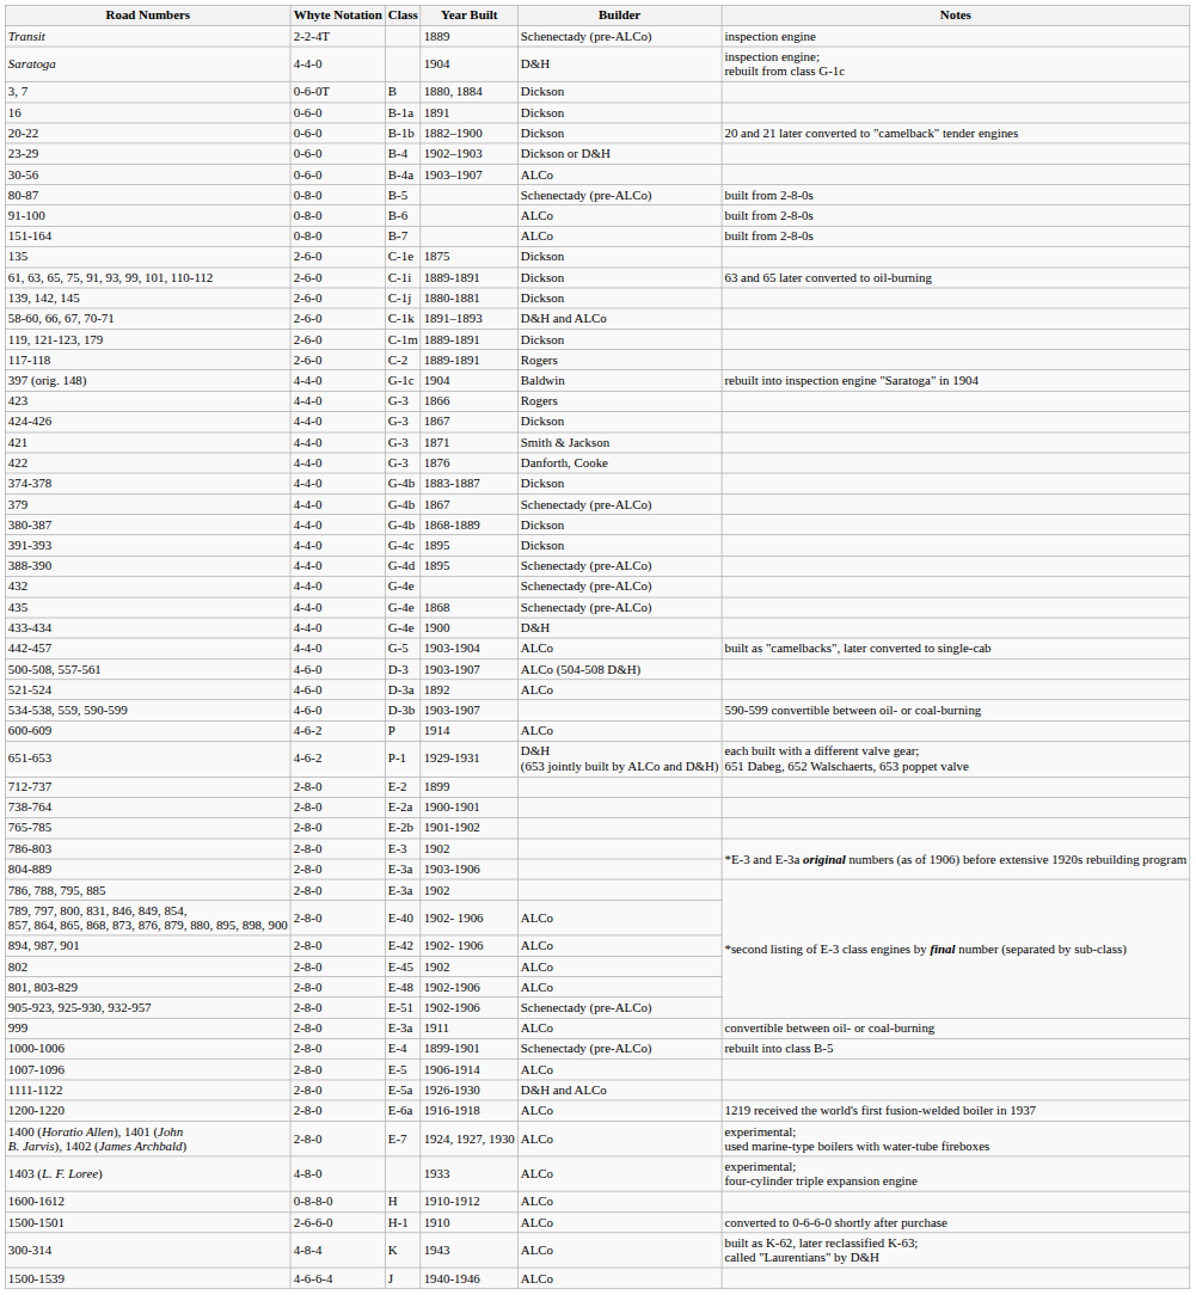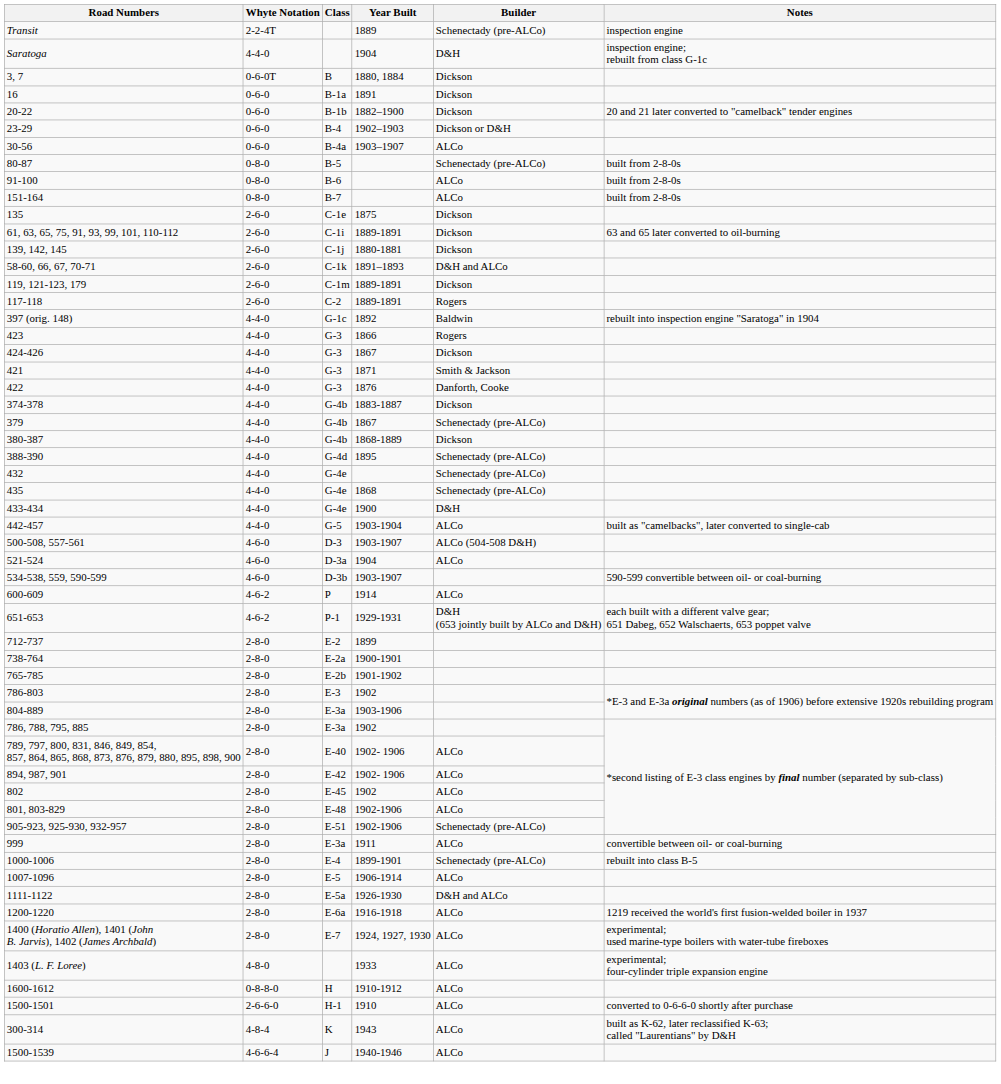397 (orig. 148) | Year Built: 1904 -> 1892
- row: 391-393 | 4-4-0 | G-4c | 1895 | Dickson
521-524 | Year Built: 1892 -> 1904
